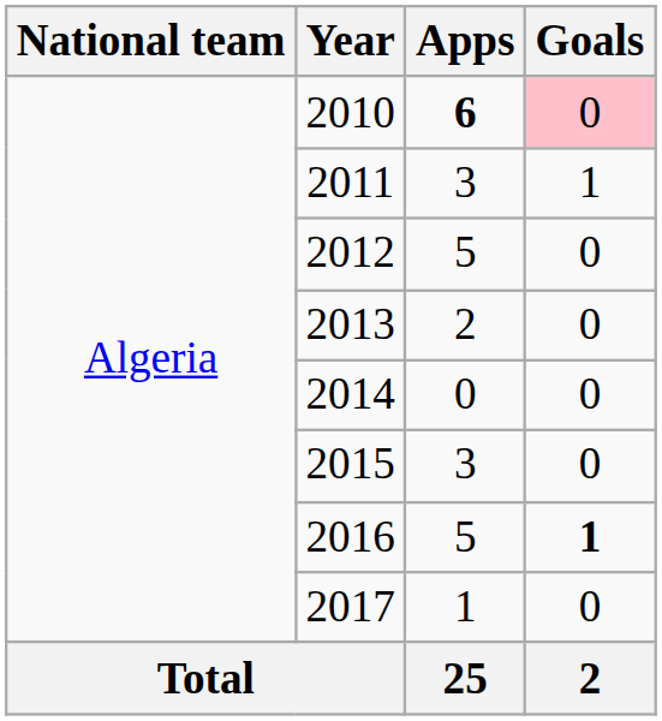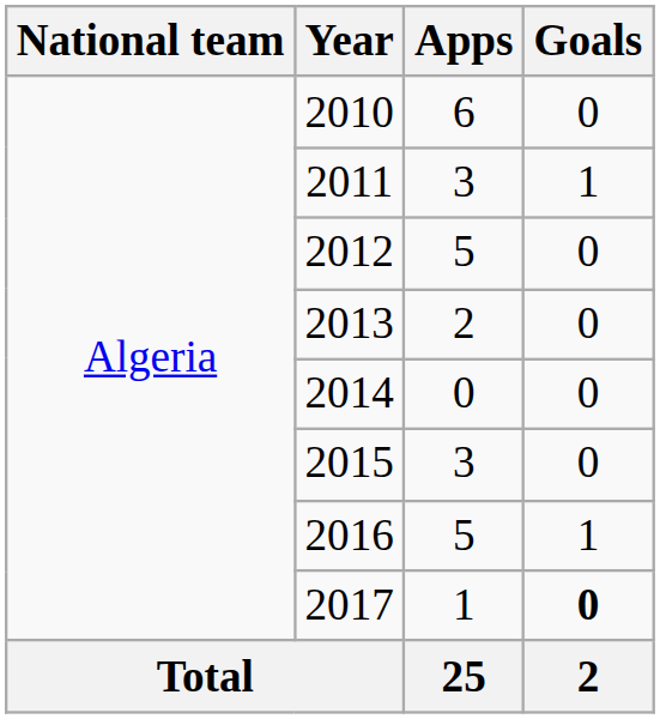2010 | Apps: bold -> normal
2010 | Goals: pink background -> no background
2016 | Goals: bold -> normal
2017 | Goals: normal -> bold
